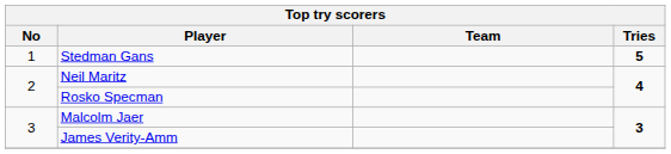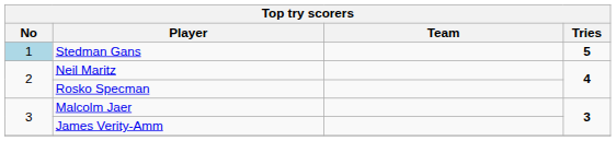Stedman Gans | No: no background -> lightblue background
